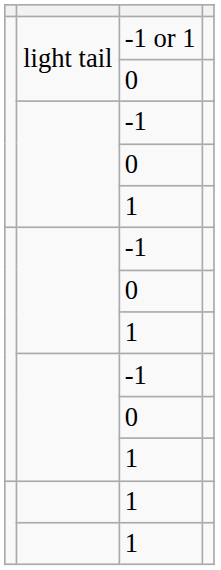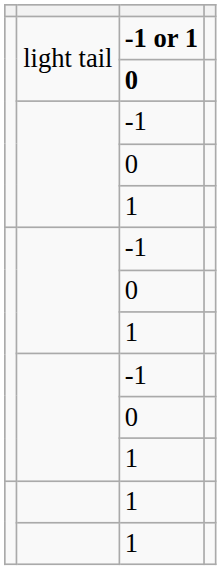-1 or 1 | column 3: normal -> bold
light tail / 0 | column 3: normal -> bold
